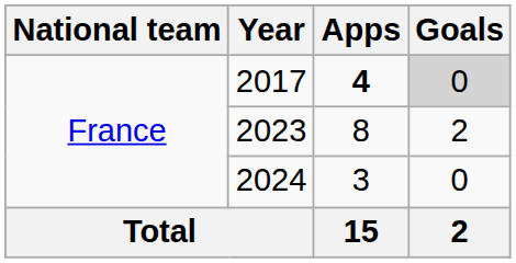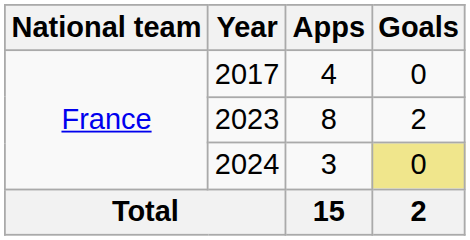2017 | Apps: bold -> normal
2017 | Goals: lightgrey background -> no background
2024 | Goals: no background -> khaki background
